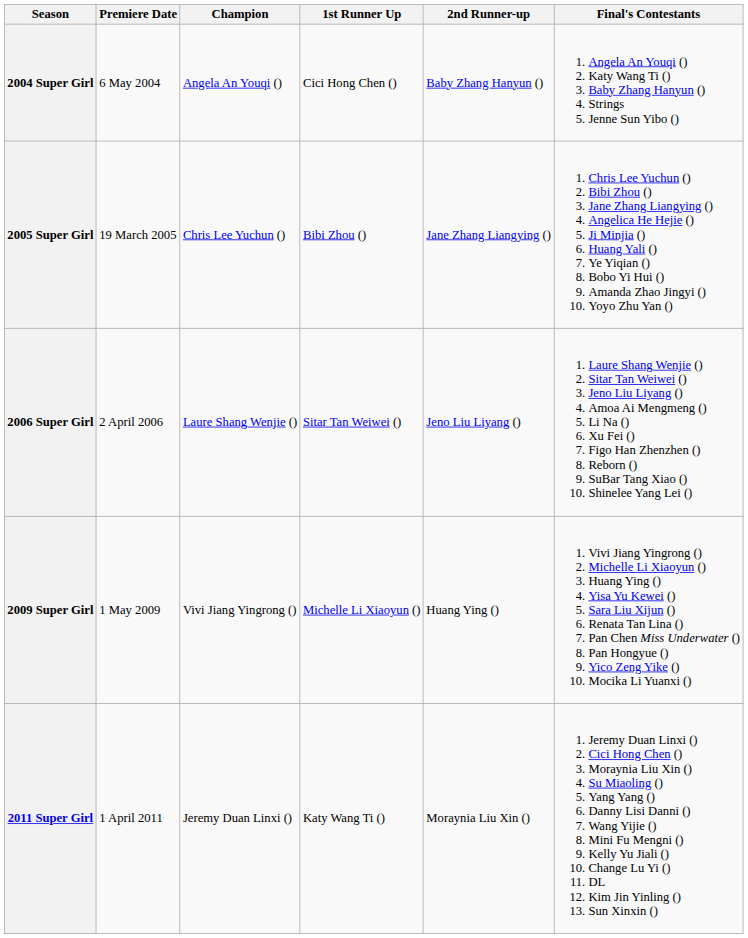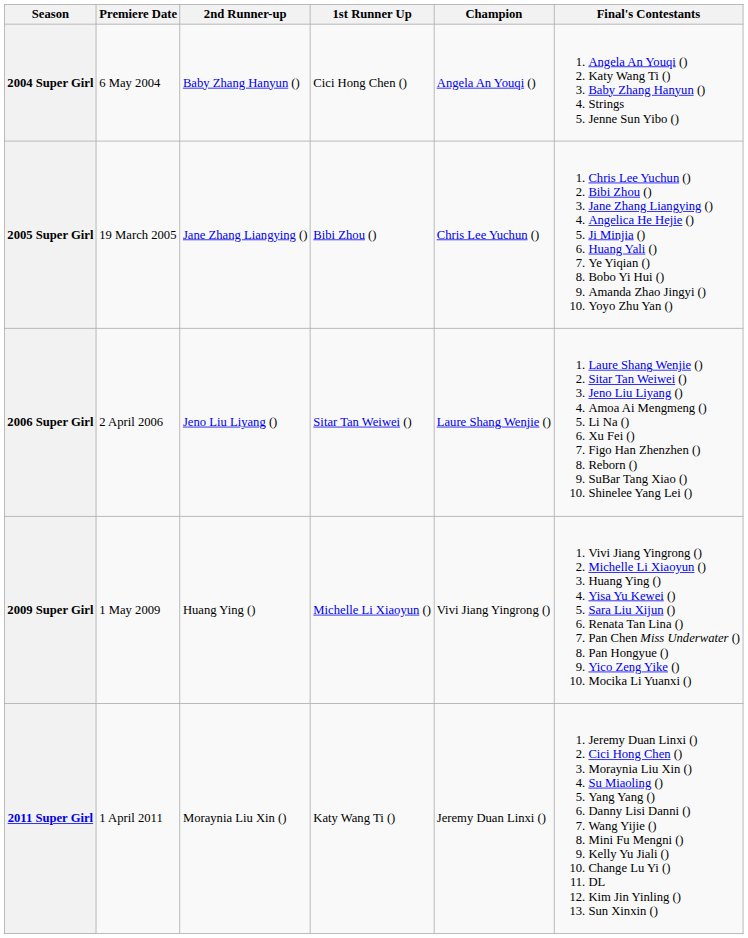columns swapped: Champion <-> 2nd Runner-up
